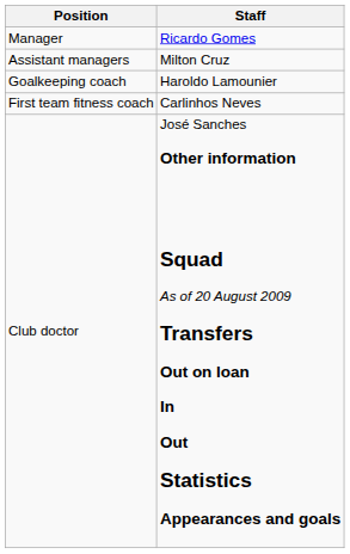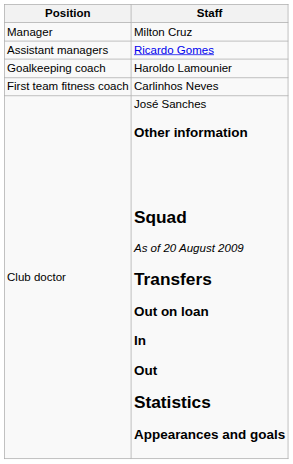Manager | Staff: Ricardo Gomes -> Milton Cruz
Assistant managers | Staff: Milton Cruz -> Ricardo Gomes
